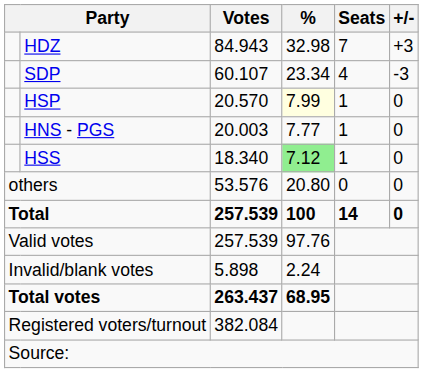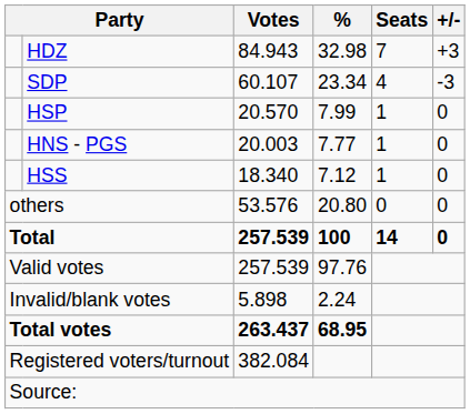HSP | %: lightyellow background -> no background
HSS | %: lightgreen background -> no background
